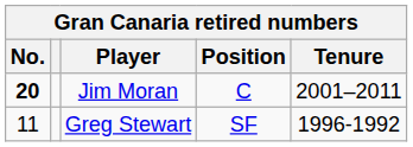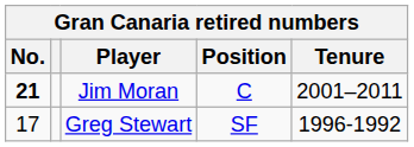Jim Moran | No.: 20 -> 21
Greg Stewart | No.: 11 -> 17
